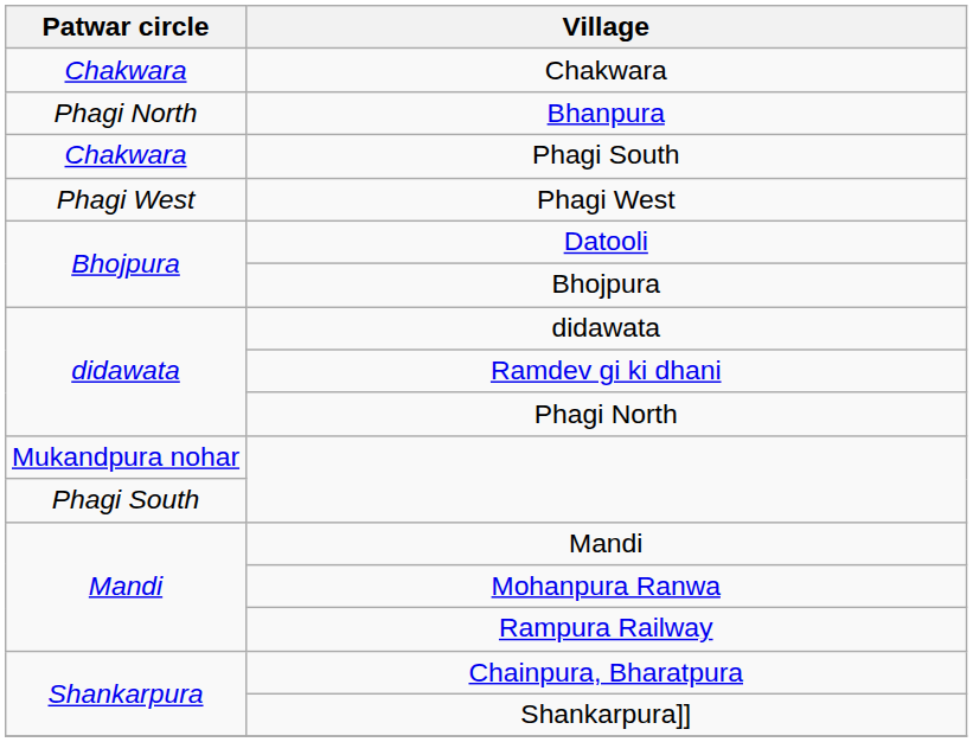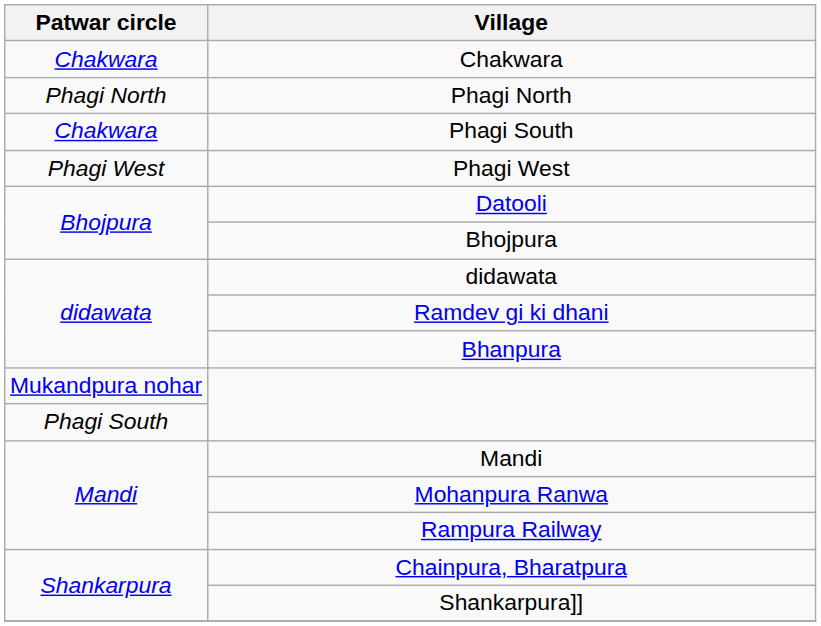row 3 | Village: Bhanpura -> Phagi North
row 10 | Village: Phagi North -> Bhanpura
